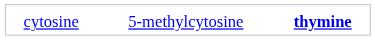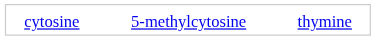cytosine | column 3: bold -> normal
